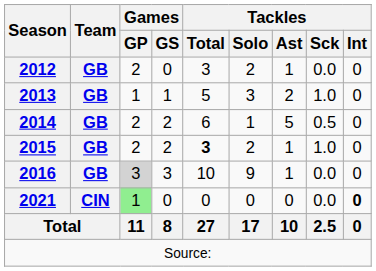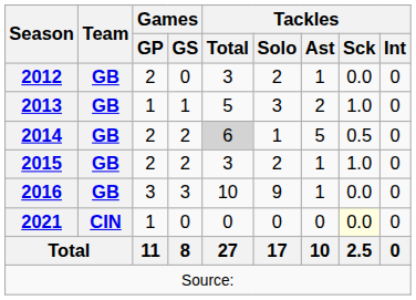2014 | Tackles / Total: no background -> lightgrey background
2015 | Tackles / Total: bold -> normal
2016 | Games / GP: lightgrey background -> no background
2021 | Games / GP: lightgreen background -> no background
2021 | Tackles / Sck: no background -> lightyellow background
2021 | Tackles / Int: bold -> normal
